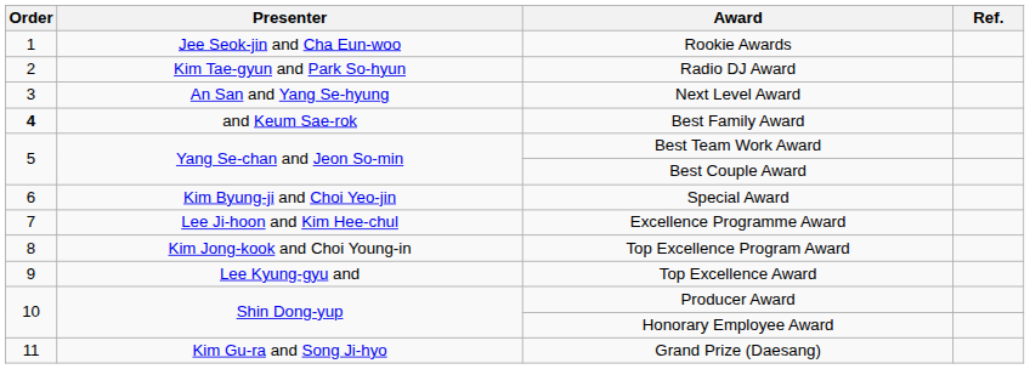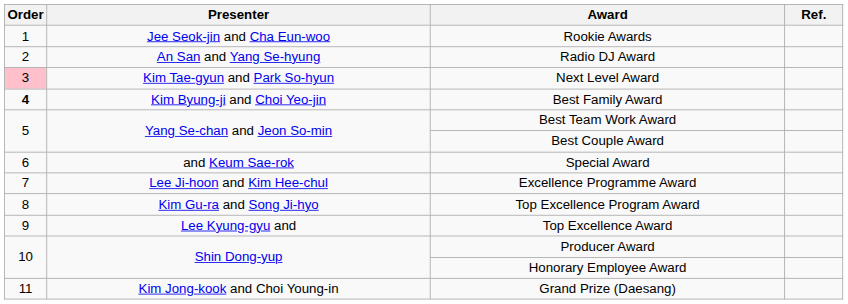Radio DJ Award | Presenter: Kim Tae-gyun and Park So-hyun -> An San and Yang Se-hyung
Next Level Award | Order: no background -> pink background
Next Level Award | Presenter: An San and Yang Se-hyung -> Kim Tae-gyun and Park So-hyun
Best Family Award | Presenter: and Keum Sae-rok -> Kim Byung-ji and Choi Yeo-jin
Special Award | Presenter: Kim Byung-ji and Choi Yeo-jin -> and Keum Sae-rok
Top Excellence Program Award | Presenter: Kim Jong-kook and Choi Young-in -> Kim Gu-ra and Song Ji-hyo
Grand Prize (Daesang) | Presenter: Kim Gu-ra and Song Ji-hyo -> Kim Jong-kook and Choi Young-in
